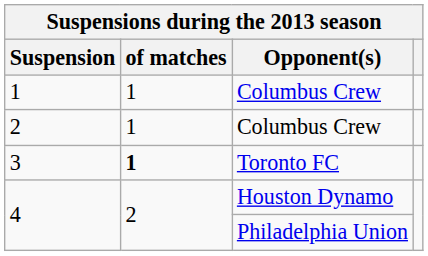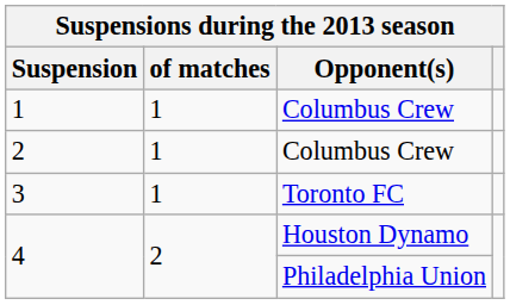3 | of matches: bold -> normal
